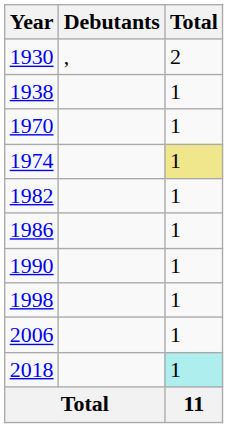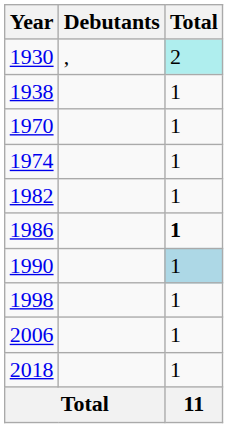1930 | Total: no background -> paleturquoise background
1974 | Total: khaki background -> no background
1986 | Total: normal -> bold
1990 | Total: no background -> lightblue background
2018 | Total: paleturquoise background -> no background
